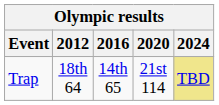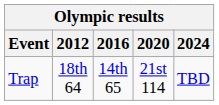Trap | 2024: khaki background -> no background
